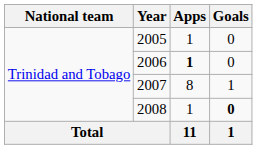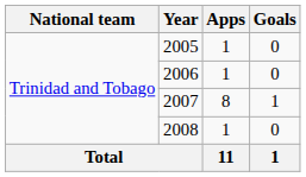2006 | Apps: bold -> normal
2008 | Goals: bold -> normal
